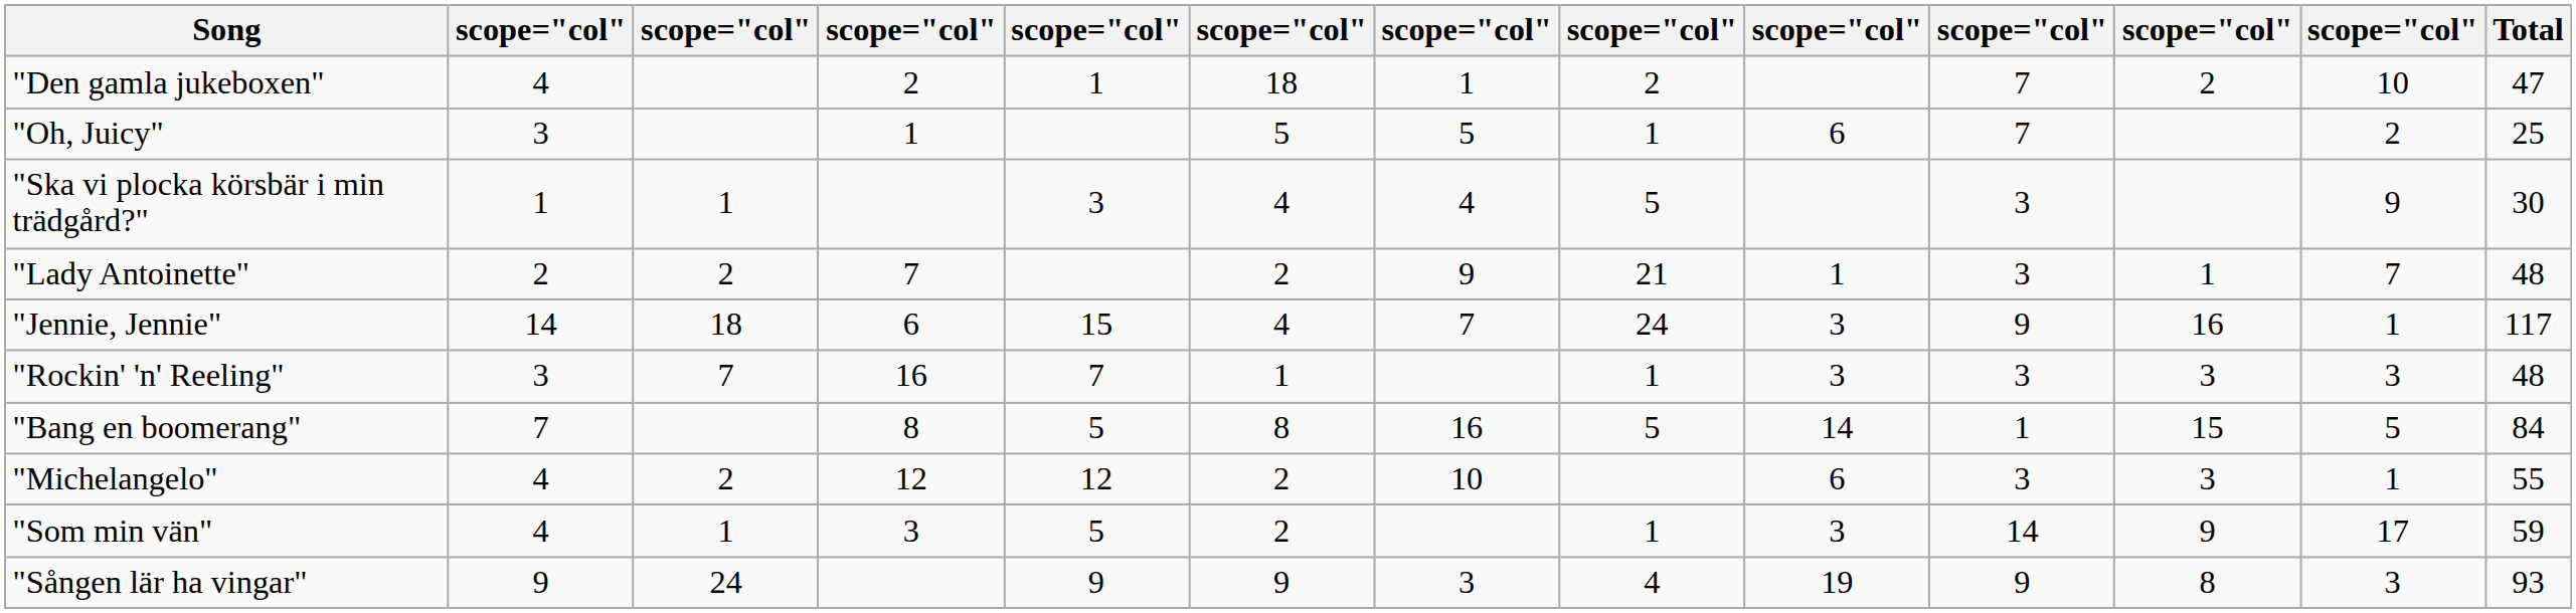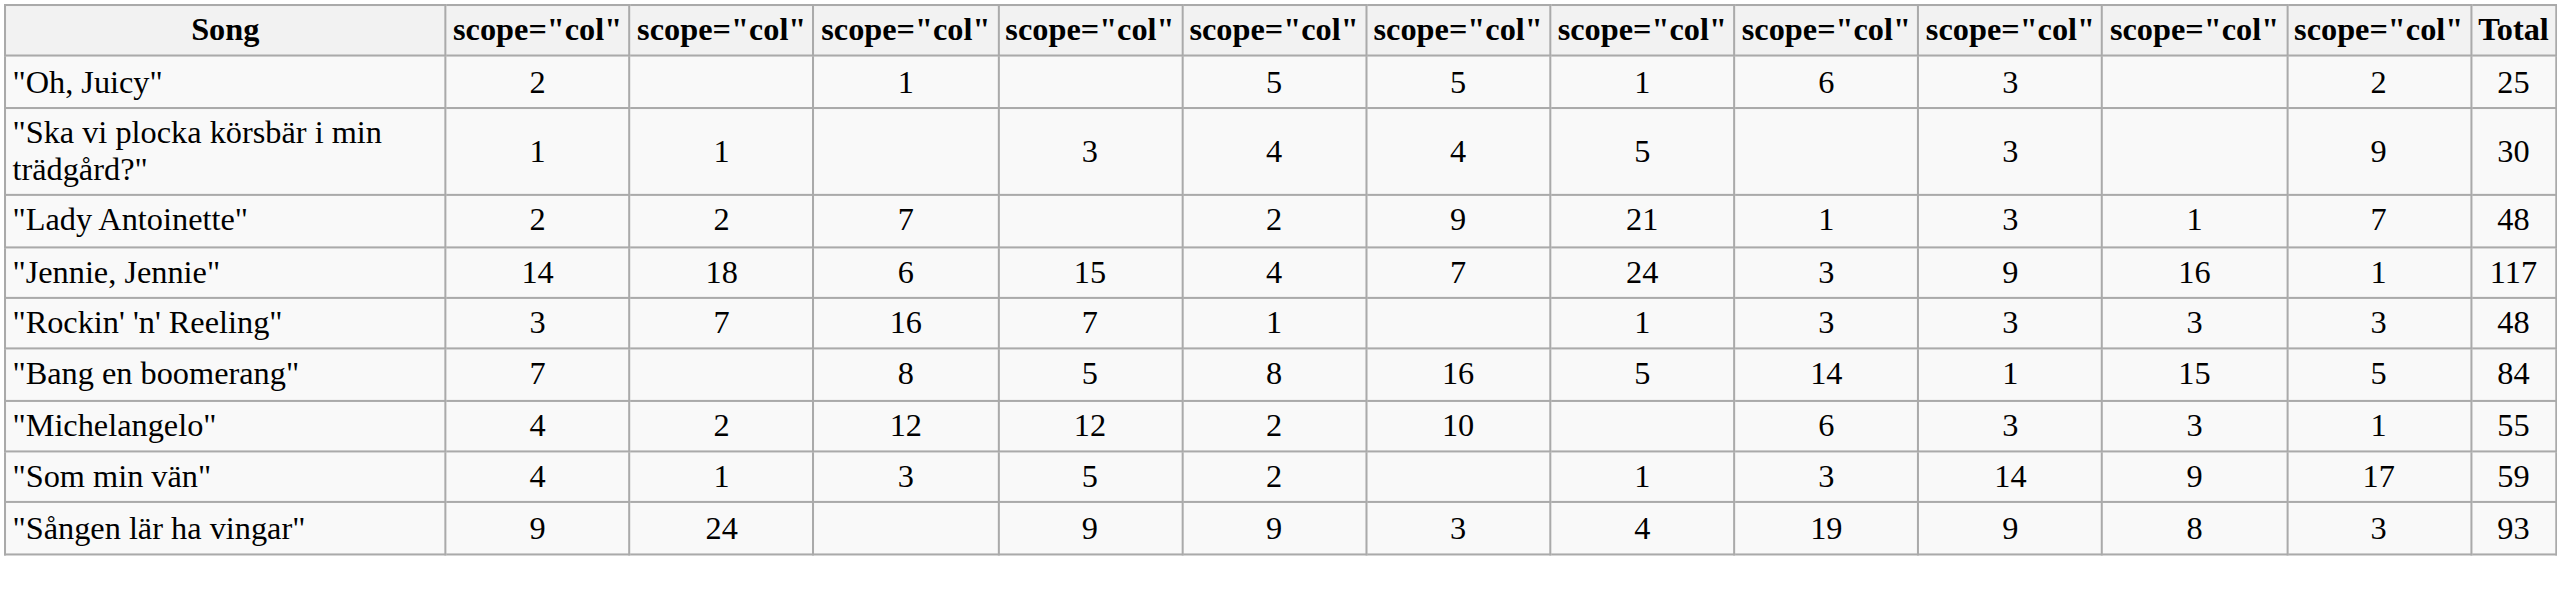- row: "Den gamla jukeboxen" | 4 | 2 | 1 | 18 | 1 | 2 | 7 | 2 | 10 | 47
"Oh, Juicy" | column 2: 3 -> 2
"Oh, Juicy" | column 10: 7 -> 3
